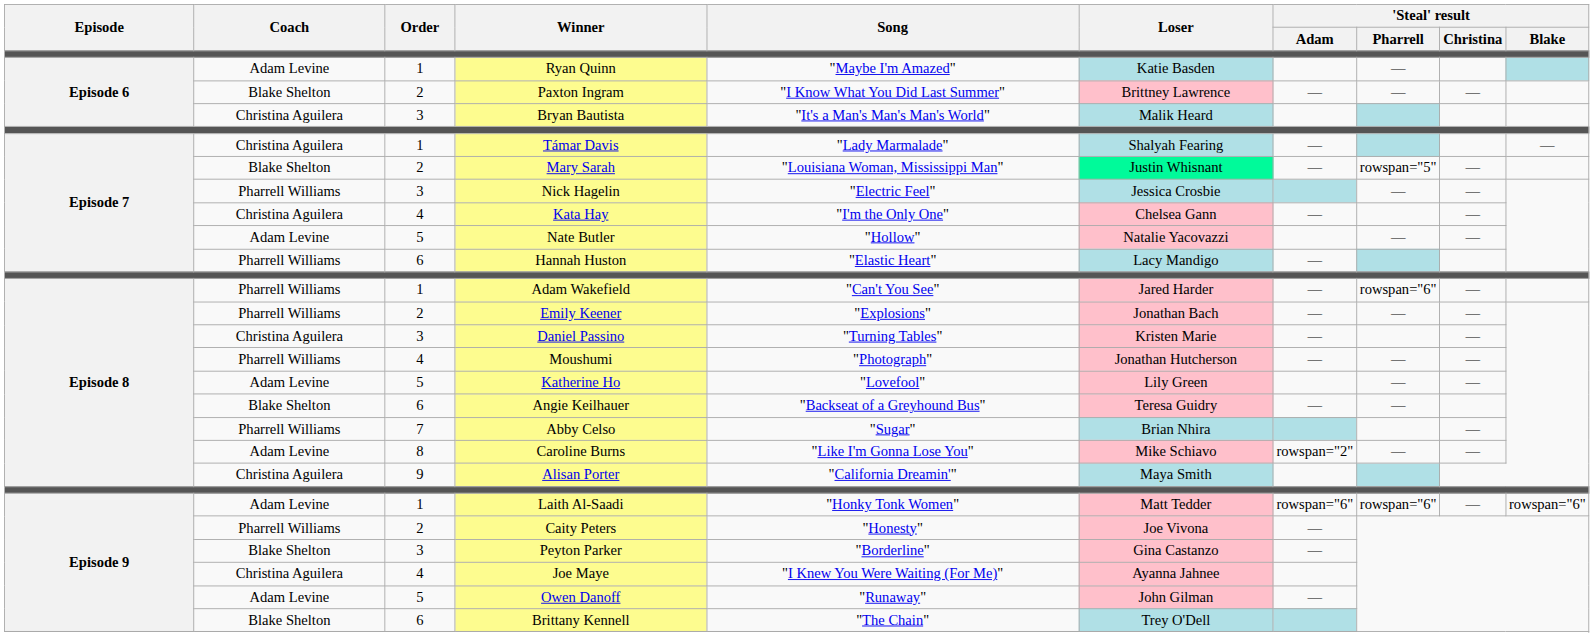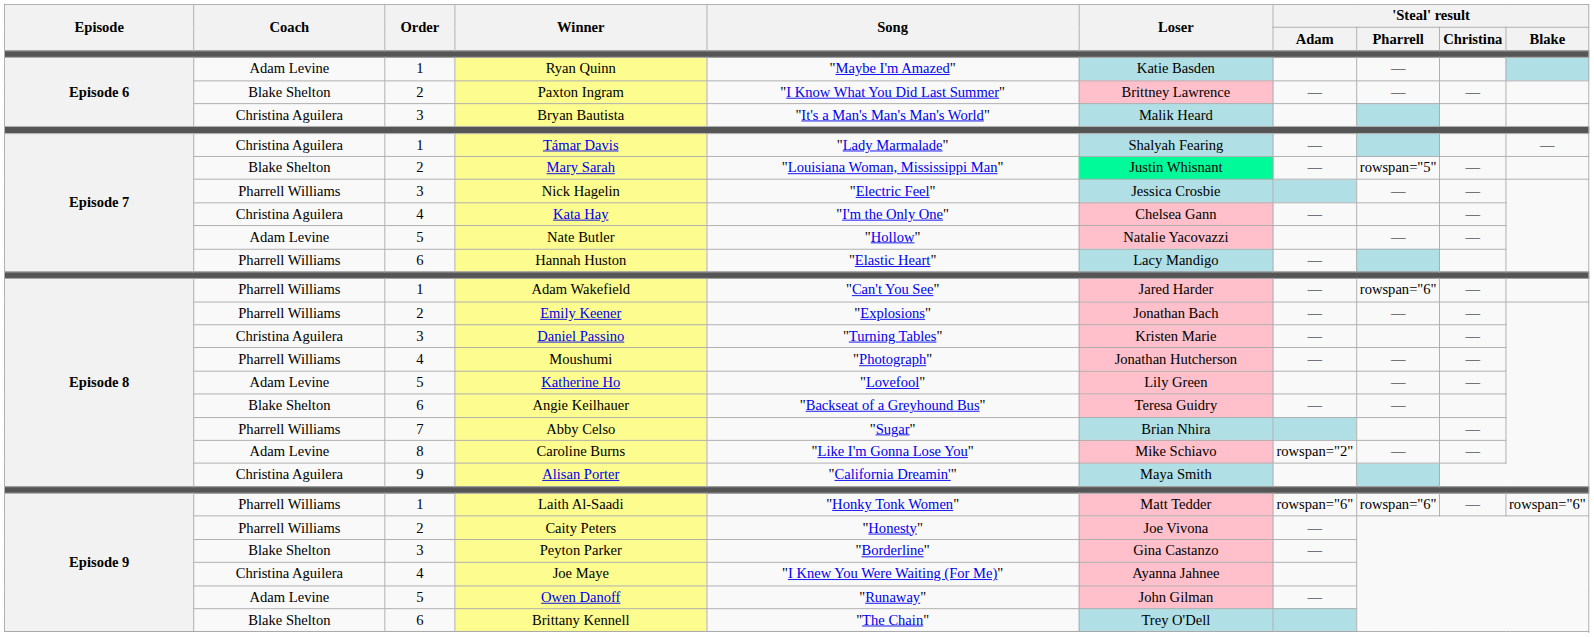Laith Al-Saadi | Coach: Adam Levine -> Pharrell Williams
